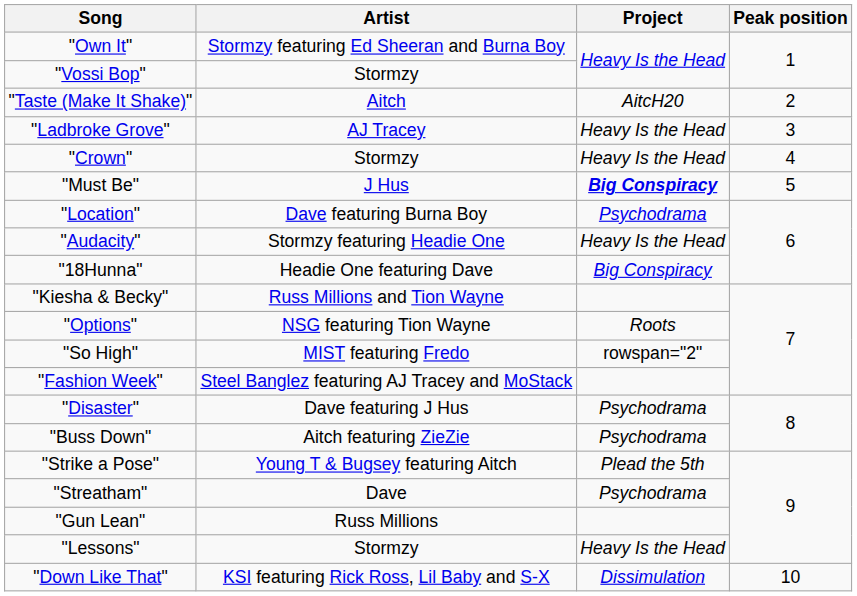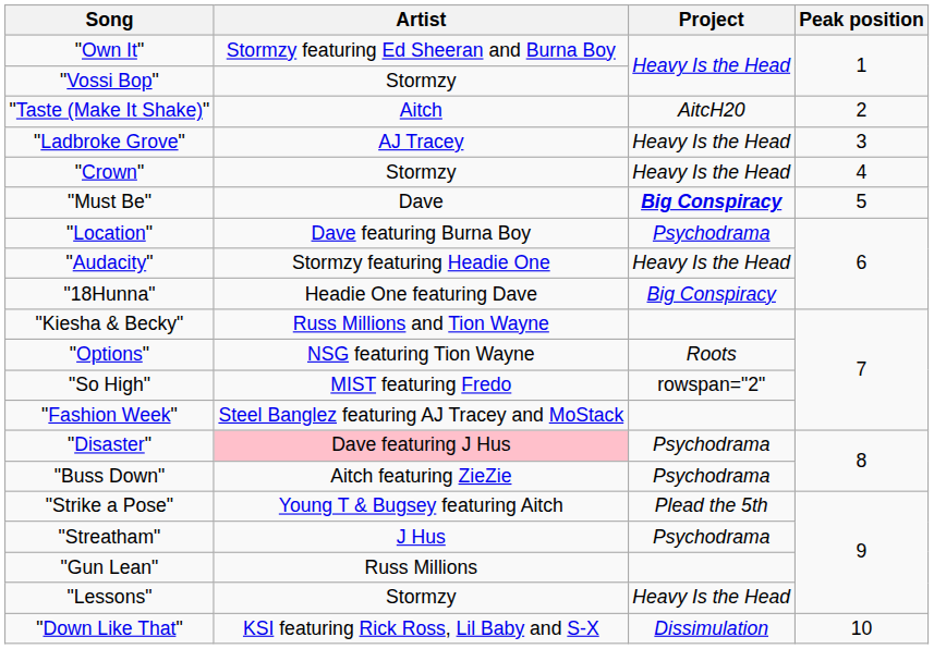"Must Be" | Artist: J Hus -> Dave
"Disaster" | Artist: no background -> pink background
"Streatham" | Artist: Dave -> J Hus
